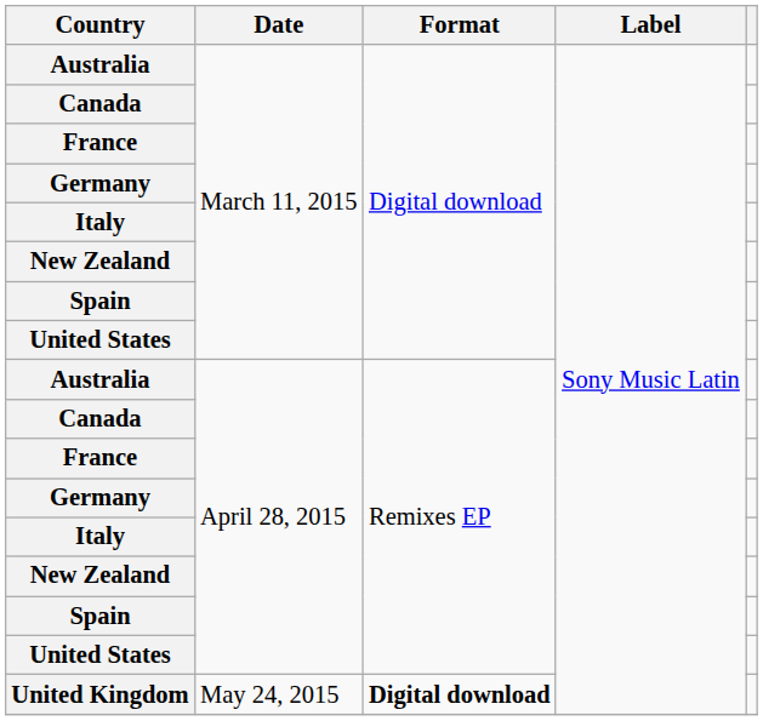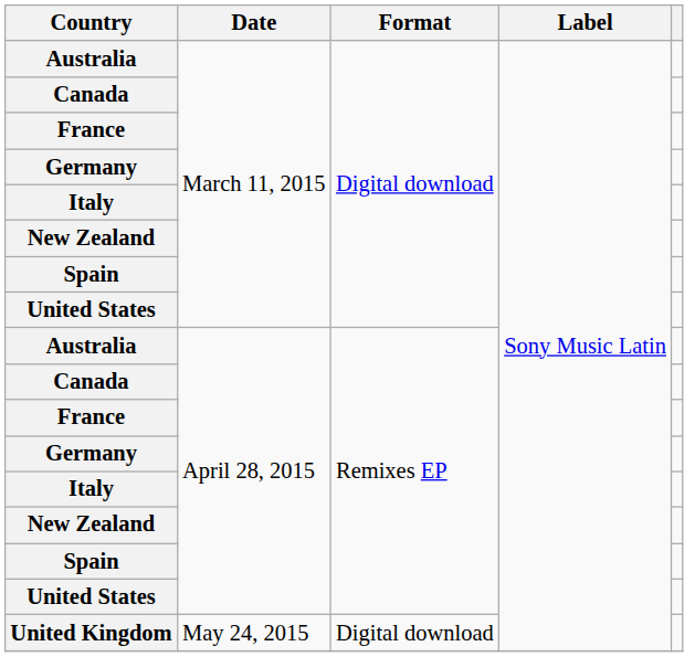United Kingdom | Format: bold -> normal
